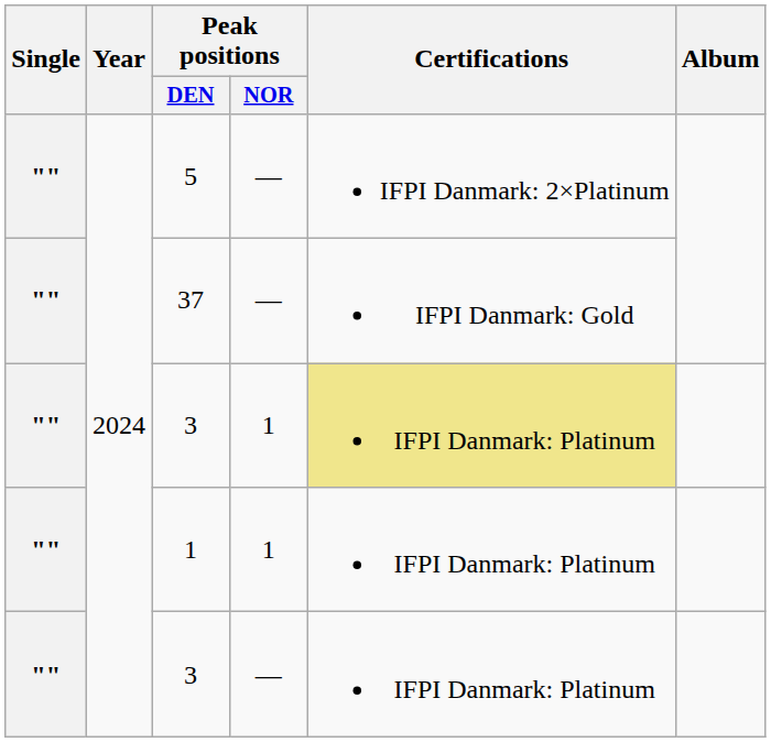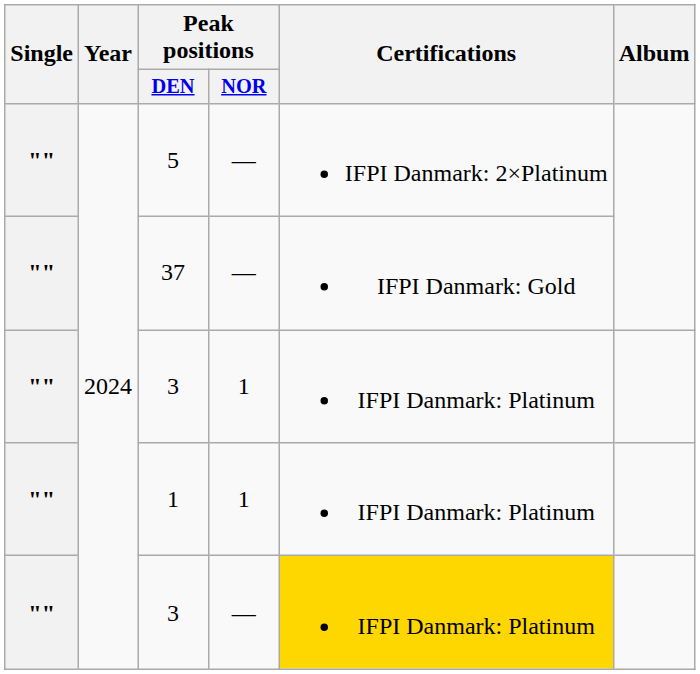3 / 1 | Certifications: khaki background -> no background
3 / — | Certifications: no background -> gold background
